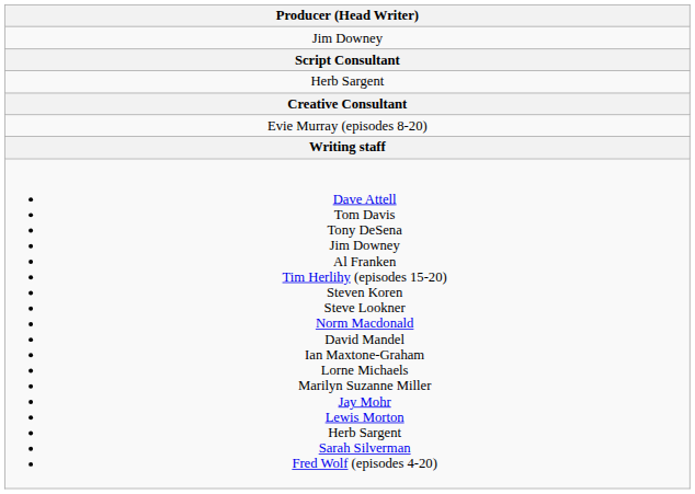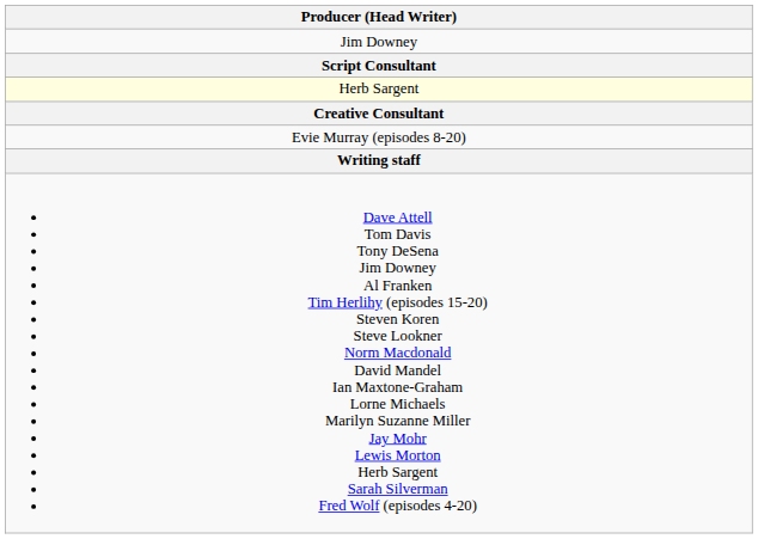row 4 | column 1: no background -> lightyellow background
